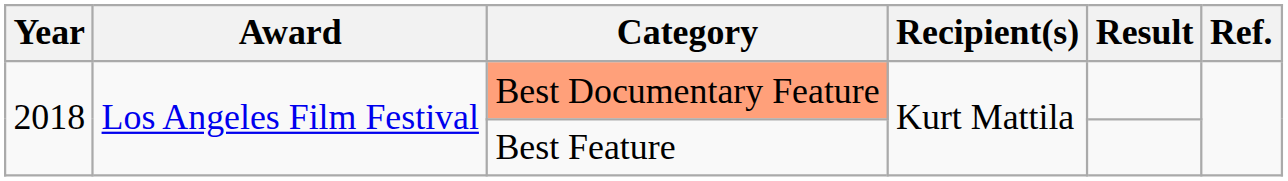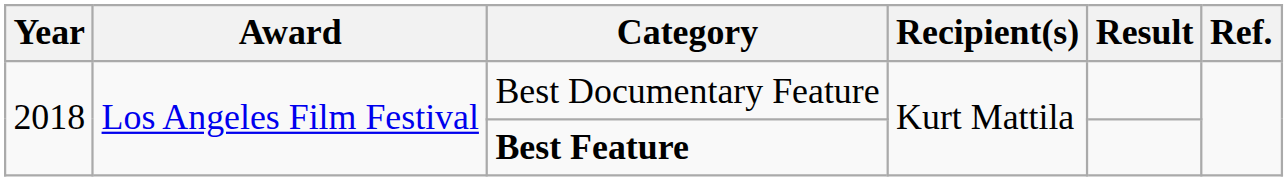Best Documentary Feature | Category: lightsalmon background -> no background
Best Feature | Category: normal -> bold
